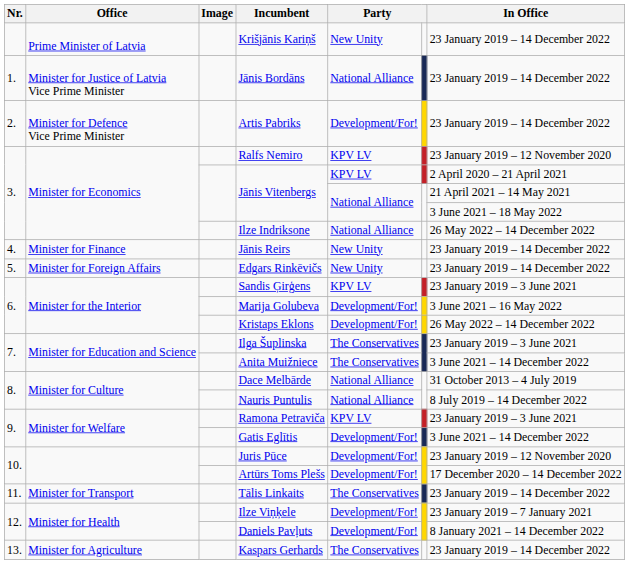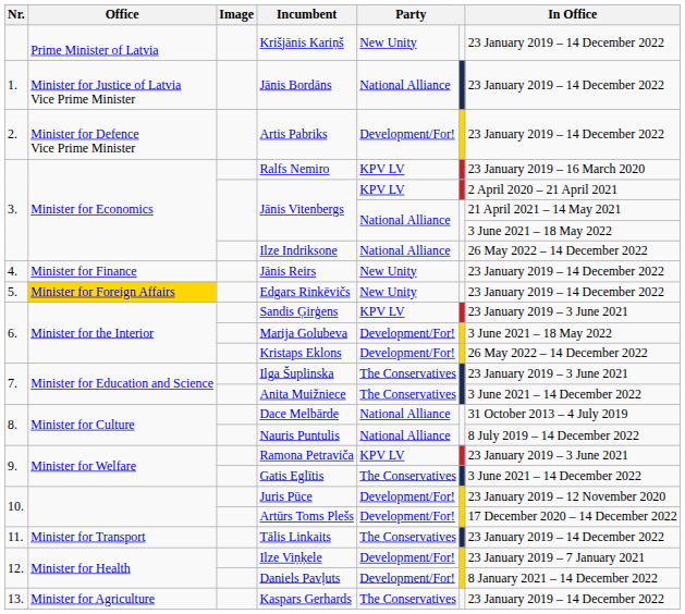Ralfs Nemiro | In Office: 23 January 2019 – 12 November 2020 -> 23 January 2019 – 16 March 2020
Edgars Rinkēvičs | Office: no background -> gold background
Marija Golubeva | In Office: 3 June 2021 – 16 May 2022 -> 3 June 2021 – 18 May 2022
Gatis Eglītis | column 5: Development/For! -> The Conservatives
